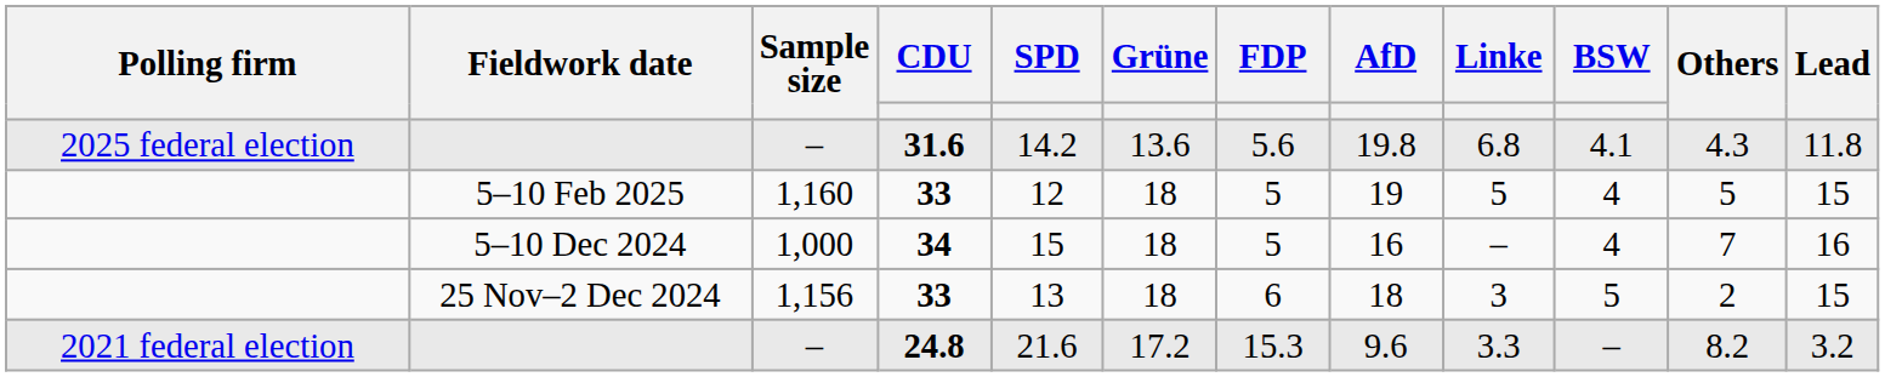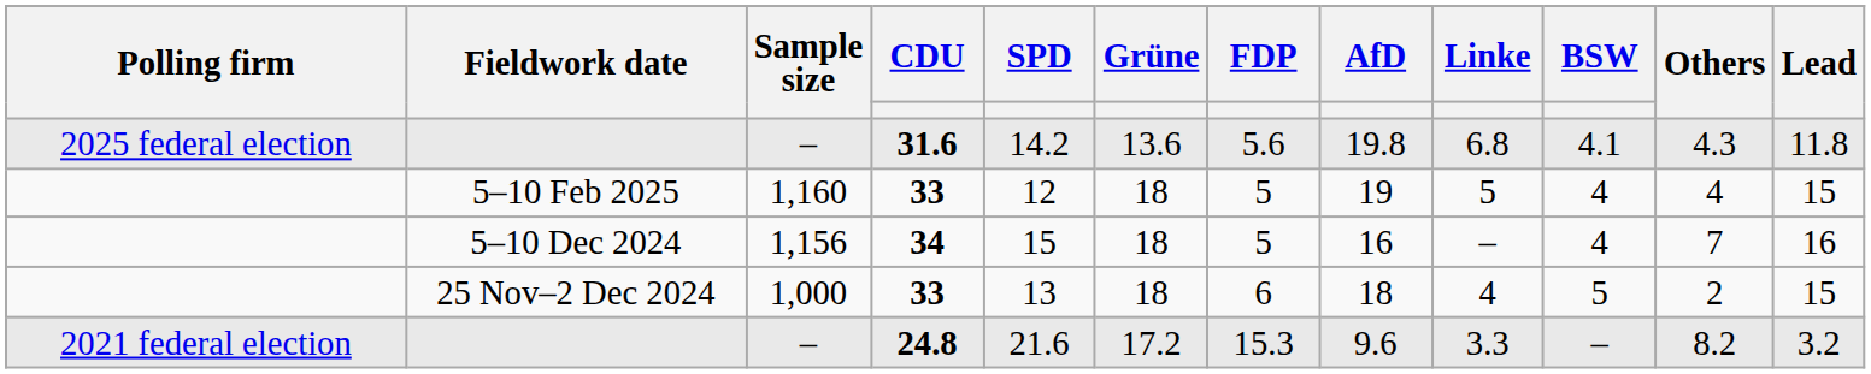5–10 Feb 2025 | Others: 5 -> 4
5–10 Dec 2024 | Sample size: 1,000 -> 1,156
25 Nov–2 Dec 2024 | Sample size: 1,156 -> 1,000
25 Nov–2 Dec 2024 | Linke: 3 -> 4
